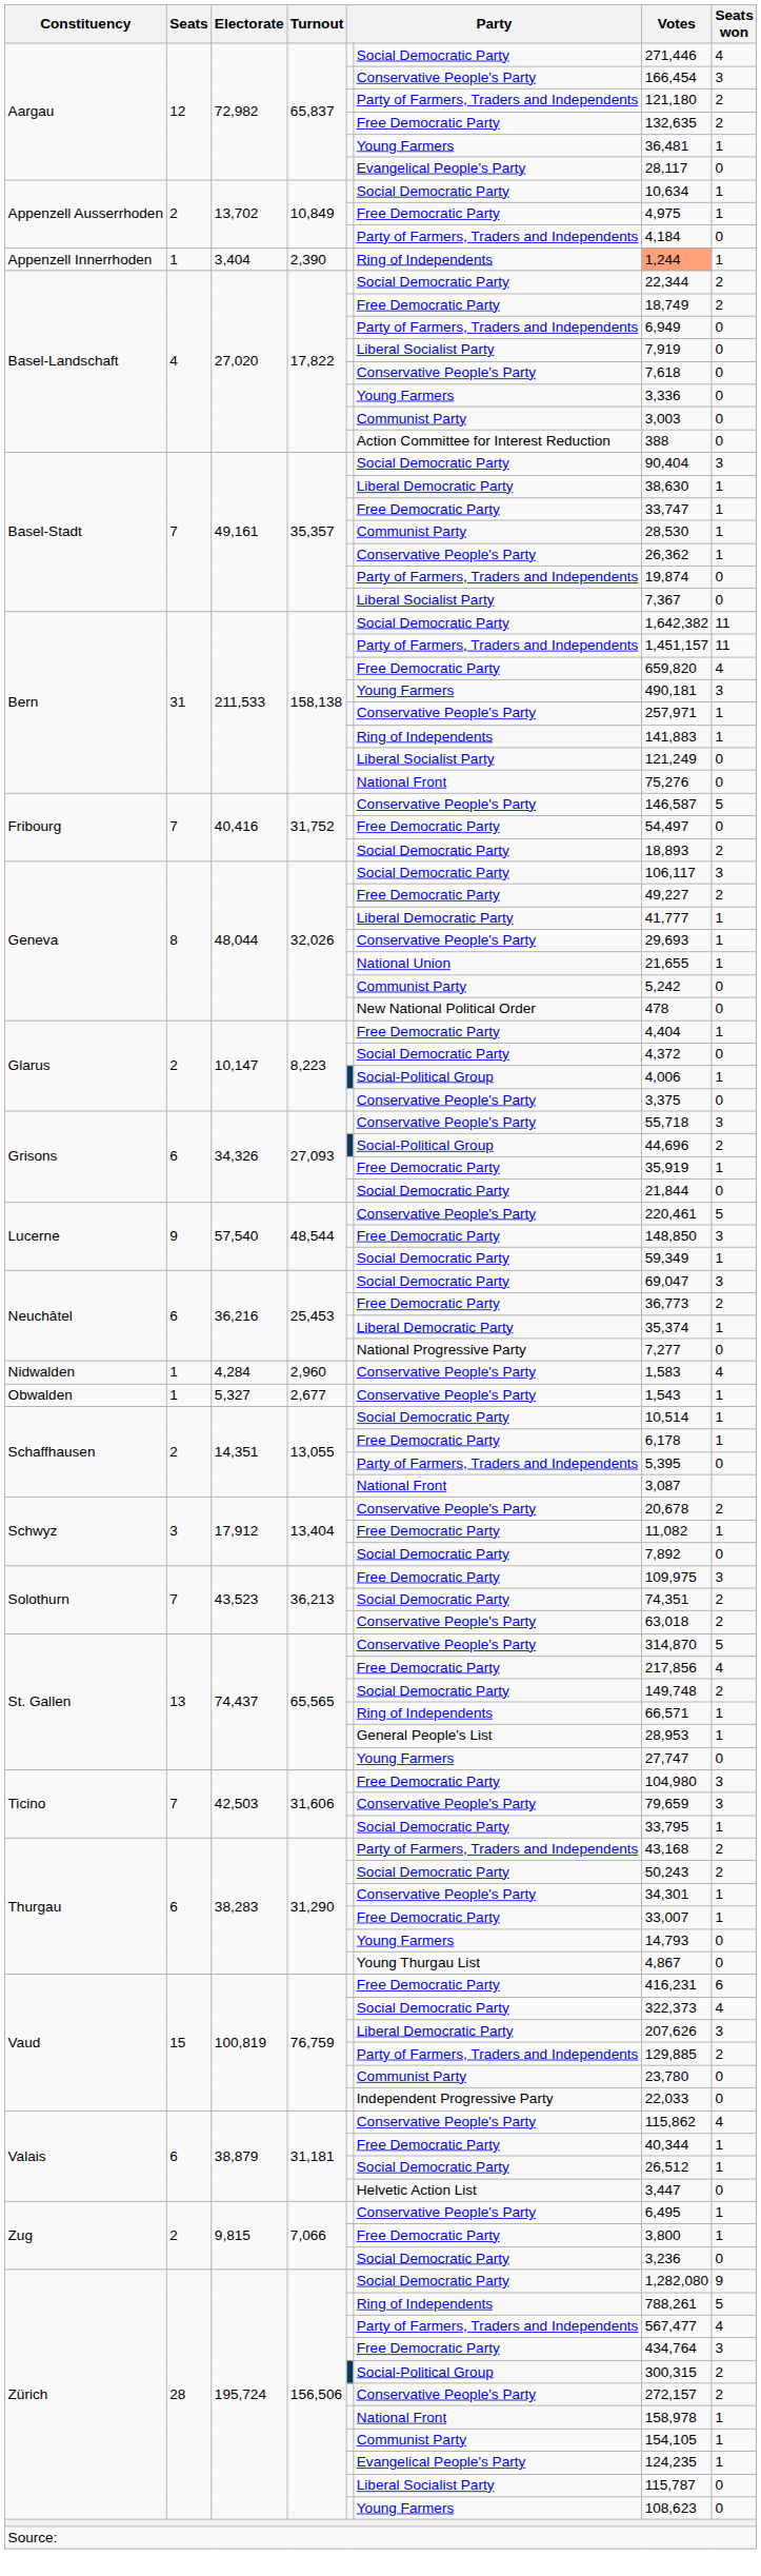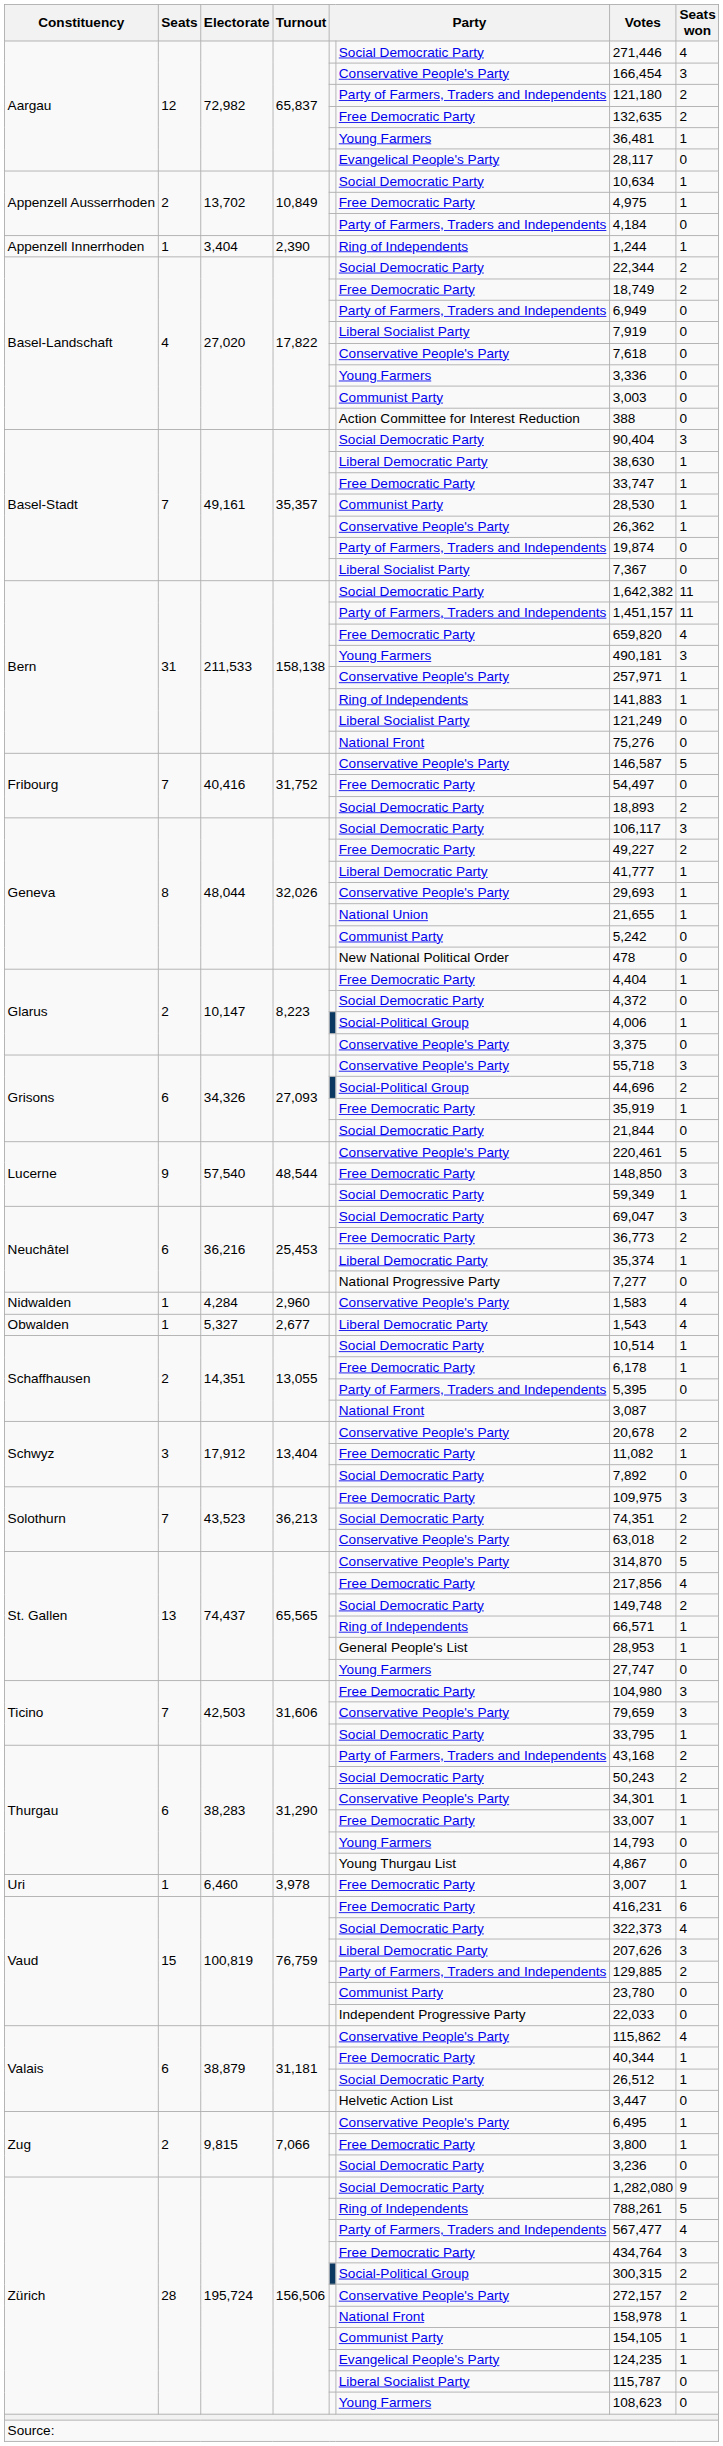Appenzell Innerrhoden | Votes: lightsalmon background -> no background
Obwalden | column 6: Conservative People's Party -> Liberal Democratic Party
Obwalden | Seats won: 1 -> 4
+ row: Uri | 1 | 6,460 | 3,978 | Free Democratic Party | 3,007 | 1
